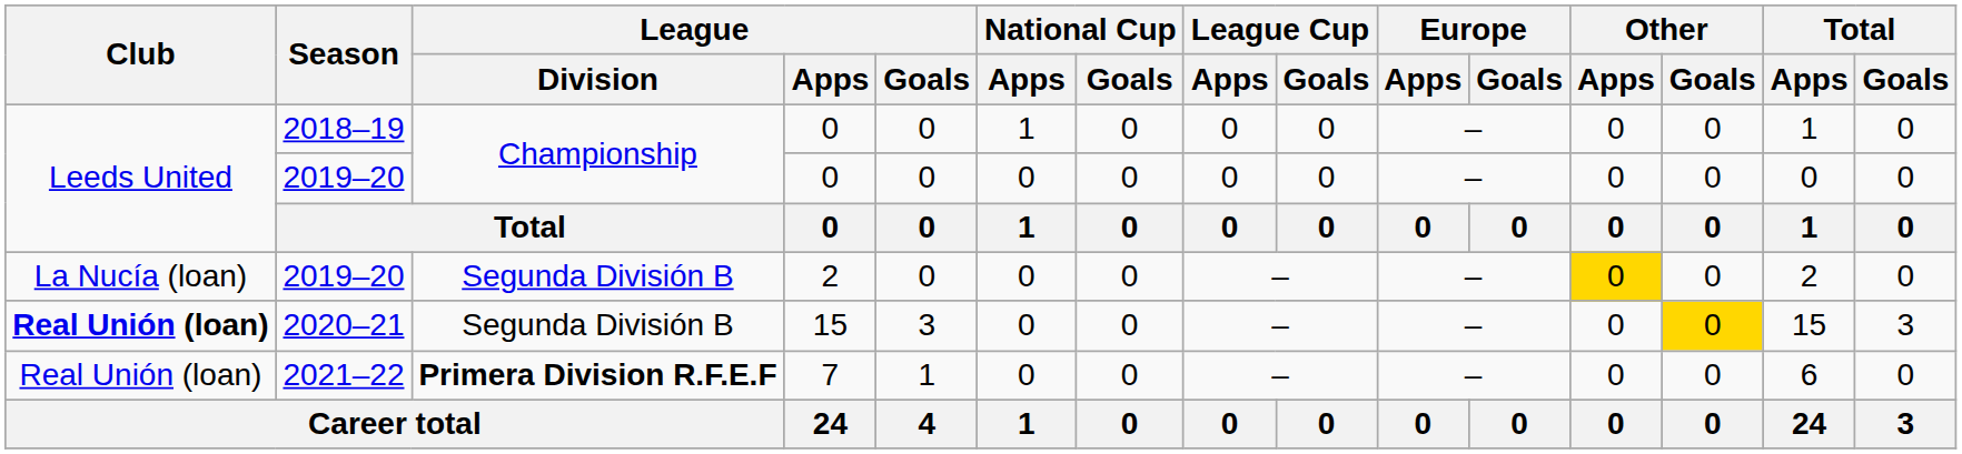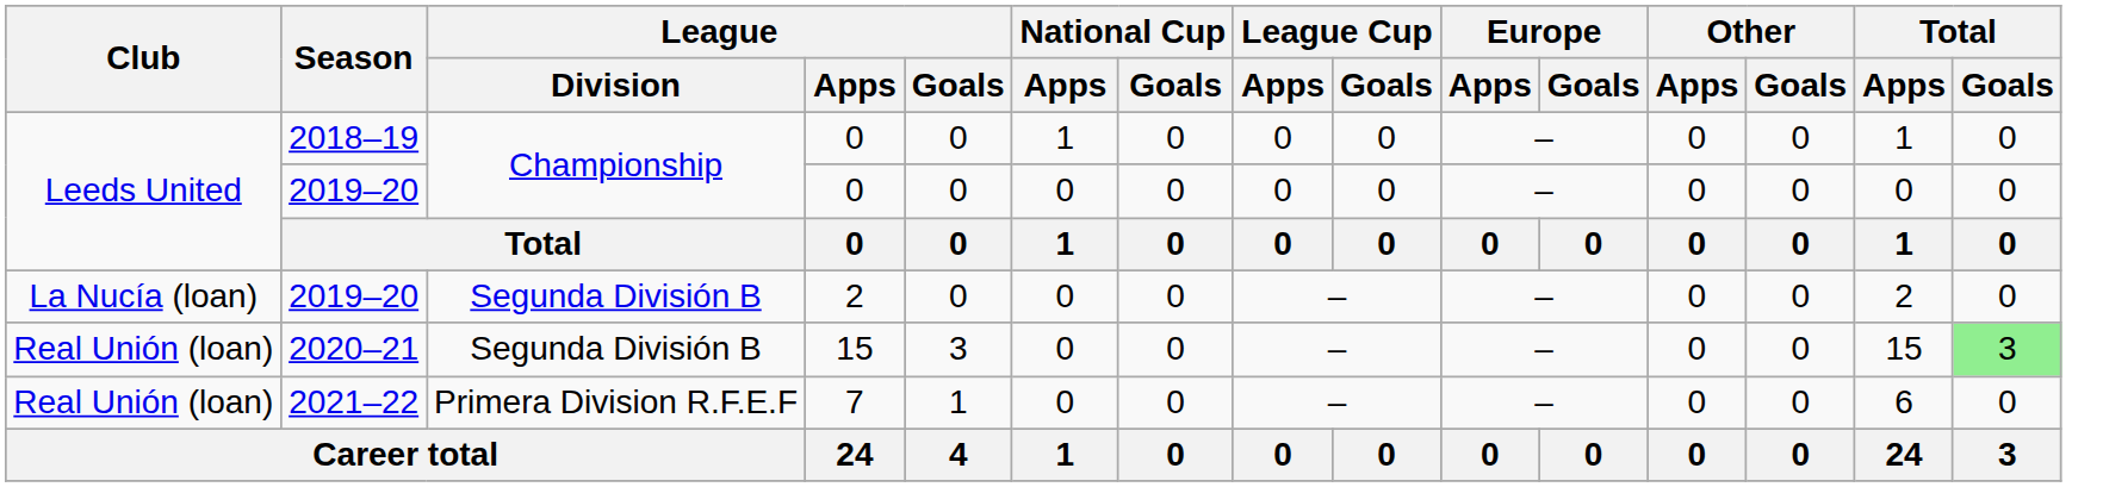2019–20 / 2 | Other / Apps: gold background -> no background
2020–21 | Club: bold -> normal
2020–21 | Other / Goals: gold background -> no background
2020–21 | Total / Goals: no background -> lightgreen background
2021–22 | League / Division: bold -> normal
